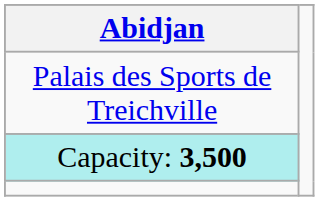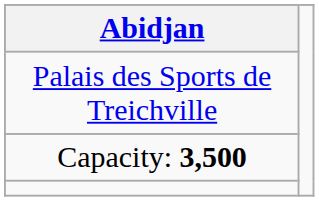Capacity: 3,500 | Abidjan: paleturquoise background -> no background
